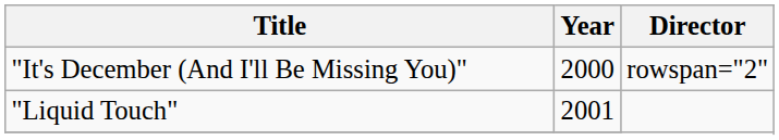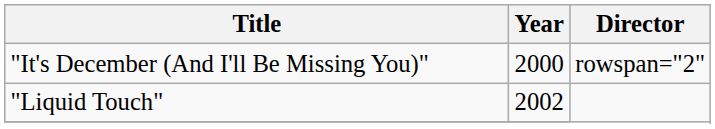"Liquid Touch" | Year: 2001 -> 2002
